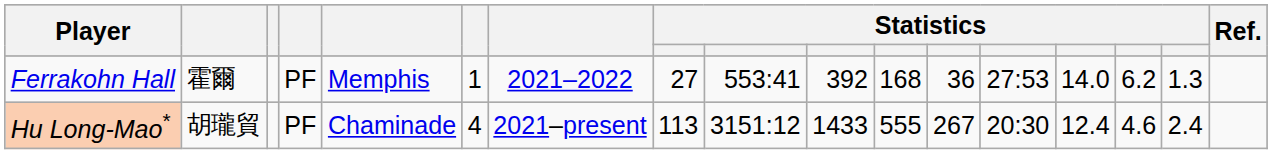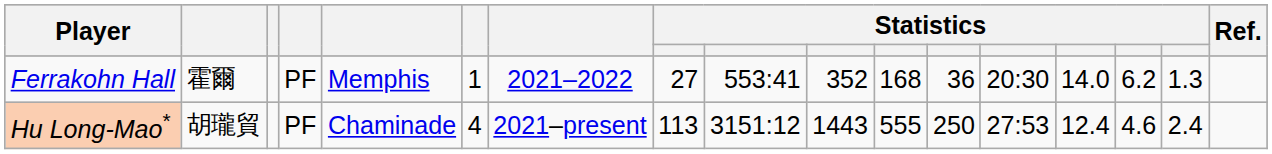Ferrakohn Hall | column 10: 392 -> 352
Ferrakohn Hall | column 13: 27:53 -> 20:30
Hu Long-Mao* | column 10: 1433 -> 1443
Hu Long-Mao* | column 12: 267 -> 250
Hu Long-Mao* | column 13: 20:30 -> 27:53
